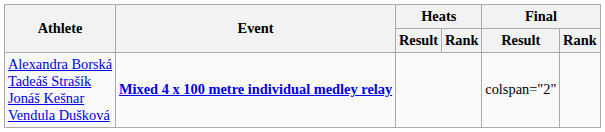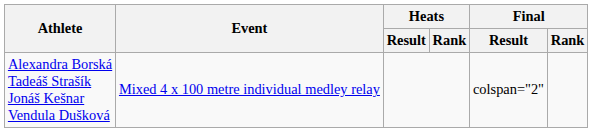Alexandra Borská Tadeáš Strašík Jonáš Kešnar Vendula Dušková | Event: bold -> normal
